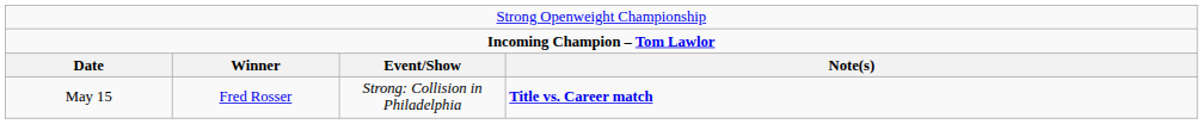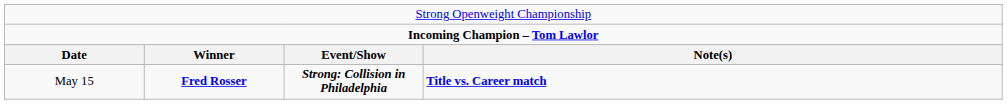May 15 | column 2: normal -> bold
May 15 | column 3: normal -> bold
